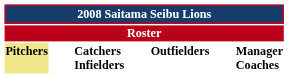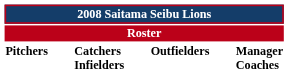Pitchers | column 1: khaki background -> no background
